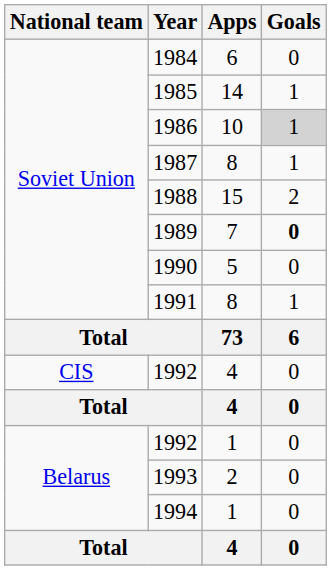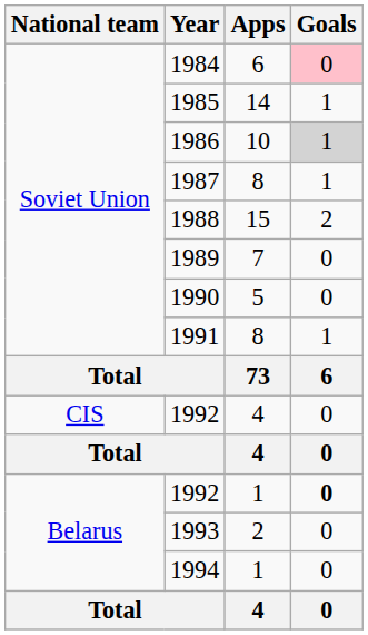1984 | Goals: no background -> pink background
1989 | Goals: bold -> normal
1992 / 1 | Goals: normal -> bold
